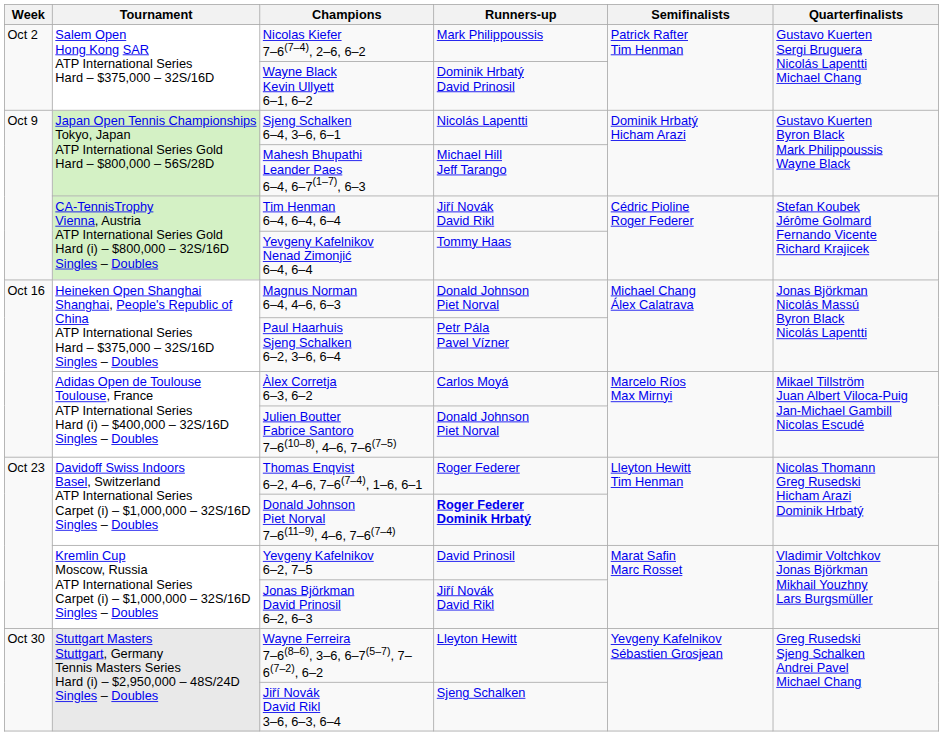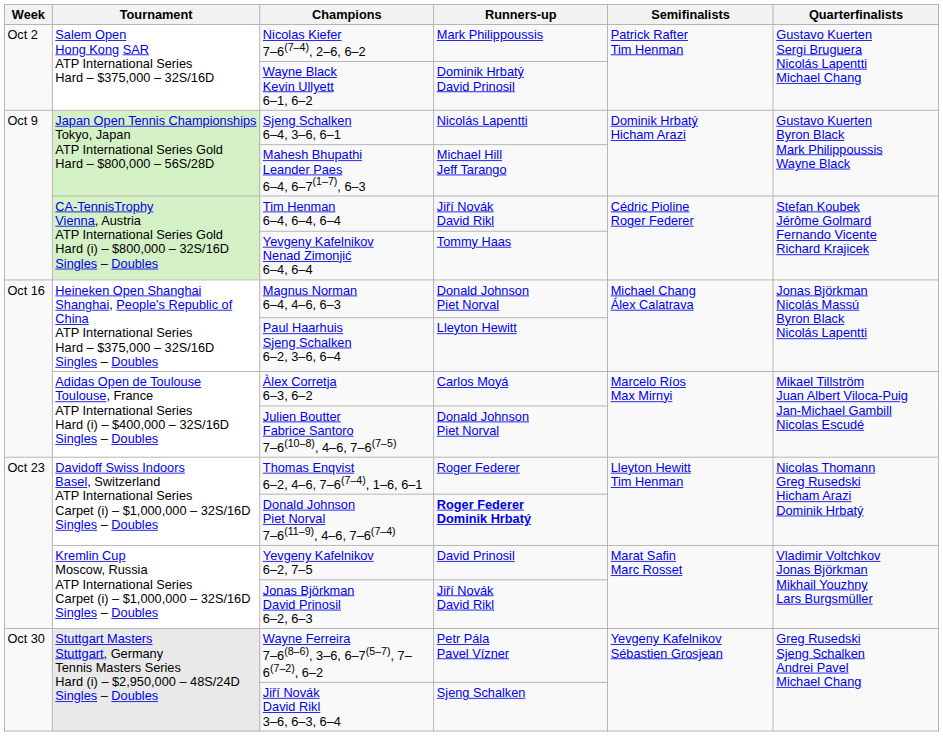Paul Haarhuis Sjeng Schalken 6–2, 3–6, 6–4 | Runners-up: Petr Pála Pavel Vízner -> Lleyton Hewitt
Wayne Ferreira 7–6(8–6), 3–6, 6–7(5–7), 7–6(7–2), 6–2 | Runners-up: Lleyton Hewitt -> Petr Pála Pavel Vízner
